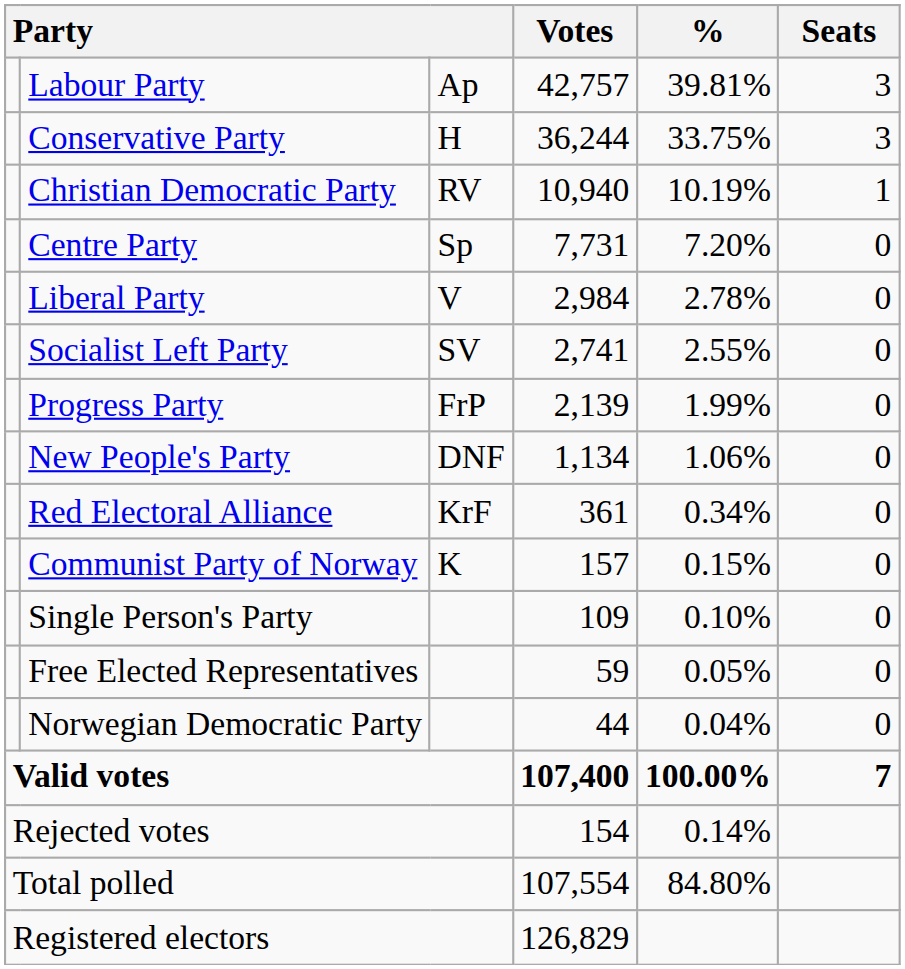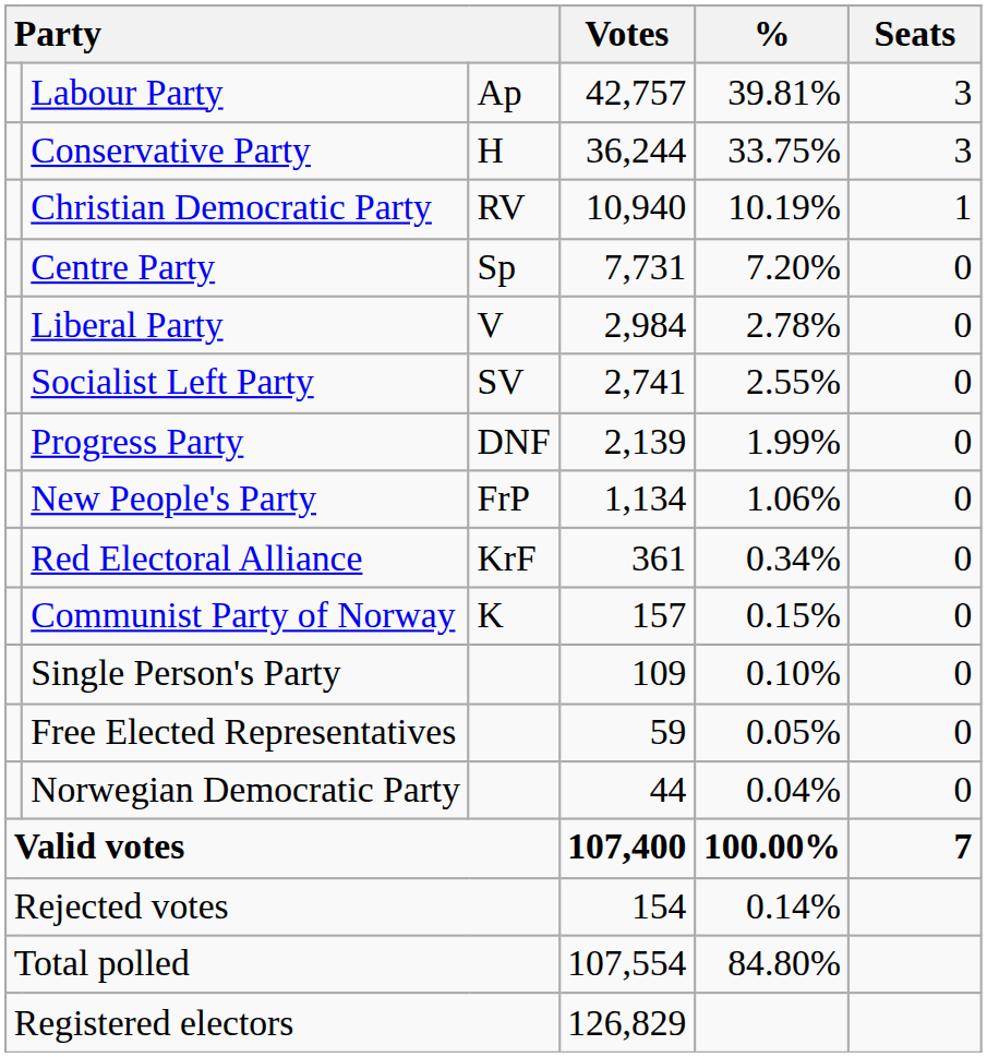Progress Party | column 3: FrP -> DNF
New People's Party | column 3: DNF -> FrP
